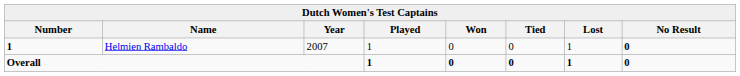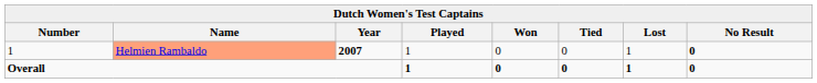row 3 | Number: bold -> normal
row 3 | Name: no background -> lightsalmon background
row 3 | Year: normal -> bold
